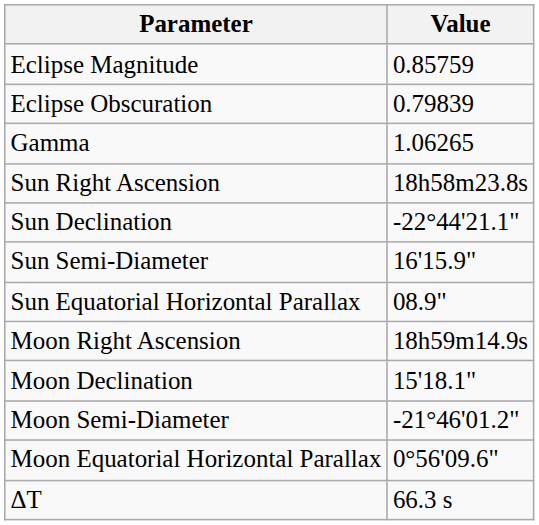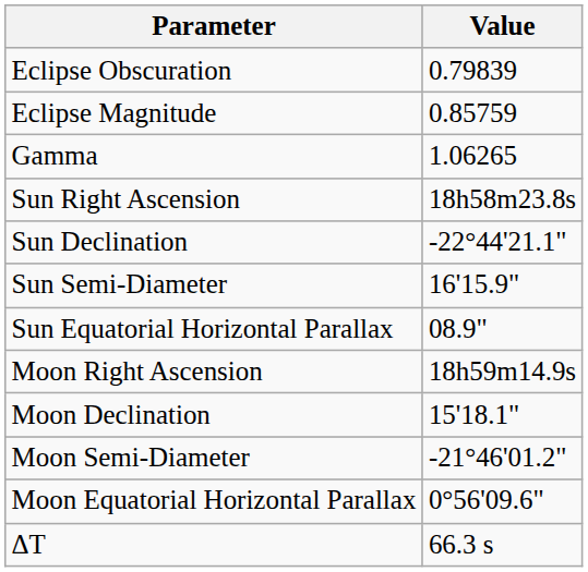rows swapped: Eclipse Magnitude <-> Eclipse Obscuration
